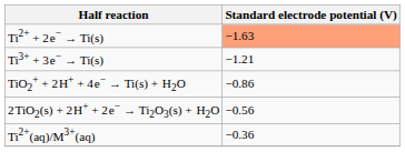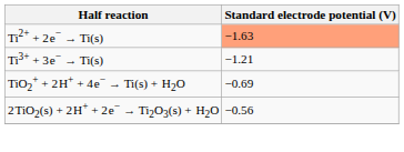TiO2+ + 2 H+ + 4 e− → Ti(s) + H2O | Standard electrode potential (V): −0.86 -> −0.69
- row: Ti2+(aq)/M3+(aq) | −0.36
